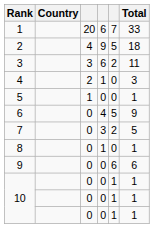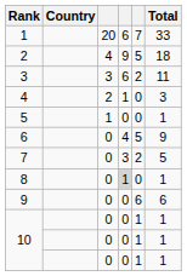8 | column 4: no background -> lightgrey background
